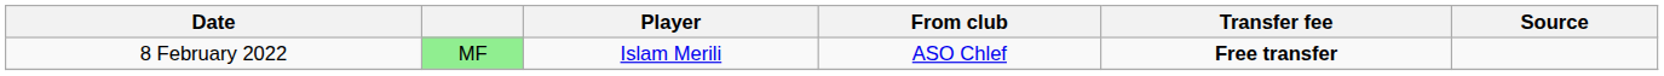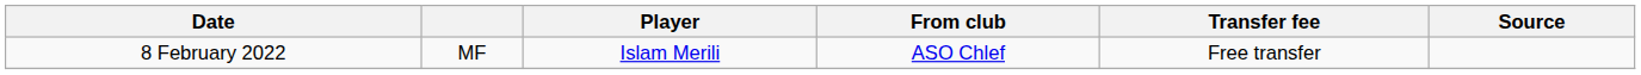8 February 2022 | column 2: lightgreen background -> no background
8 February 2022 | Transfer fee: bold -> normal
